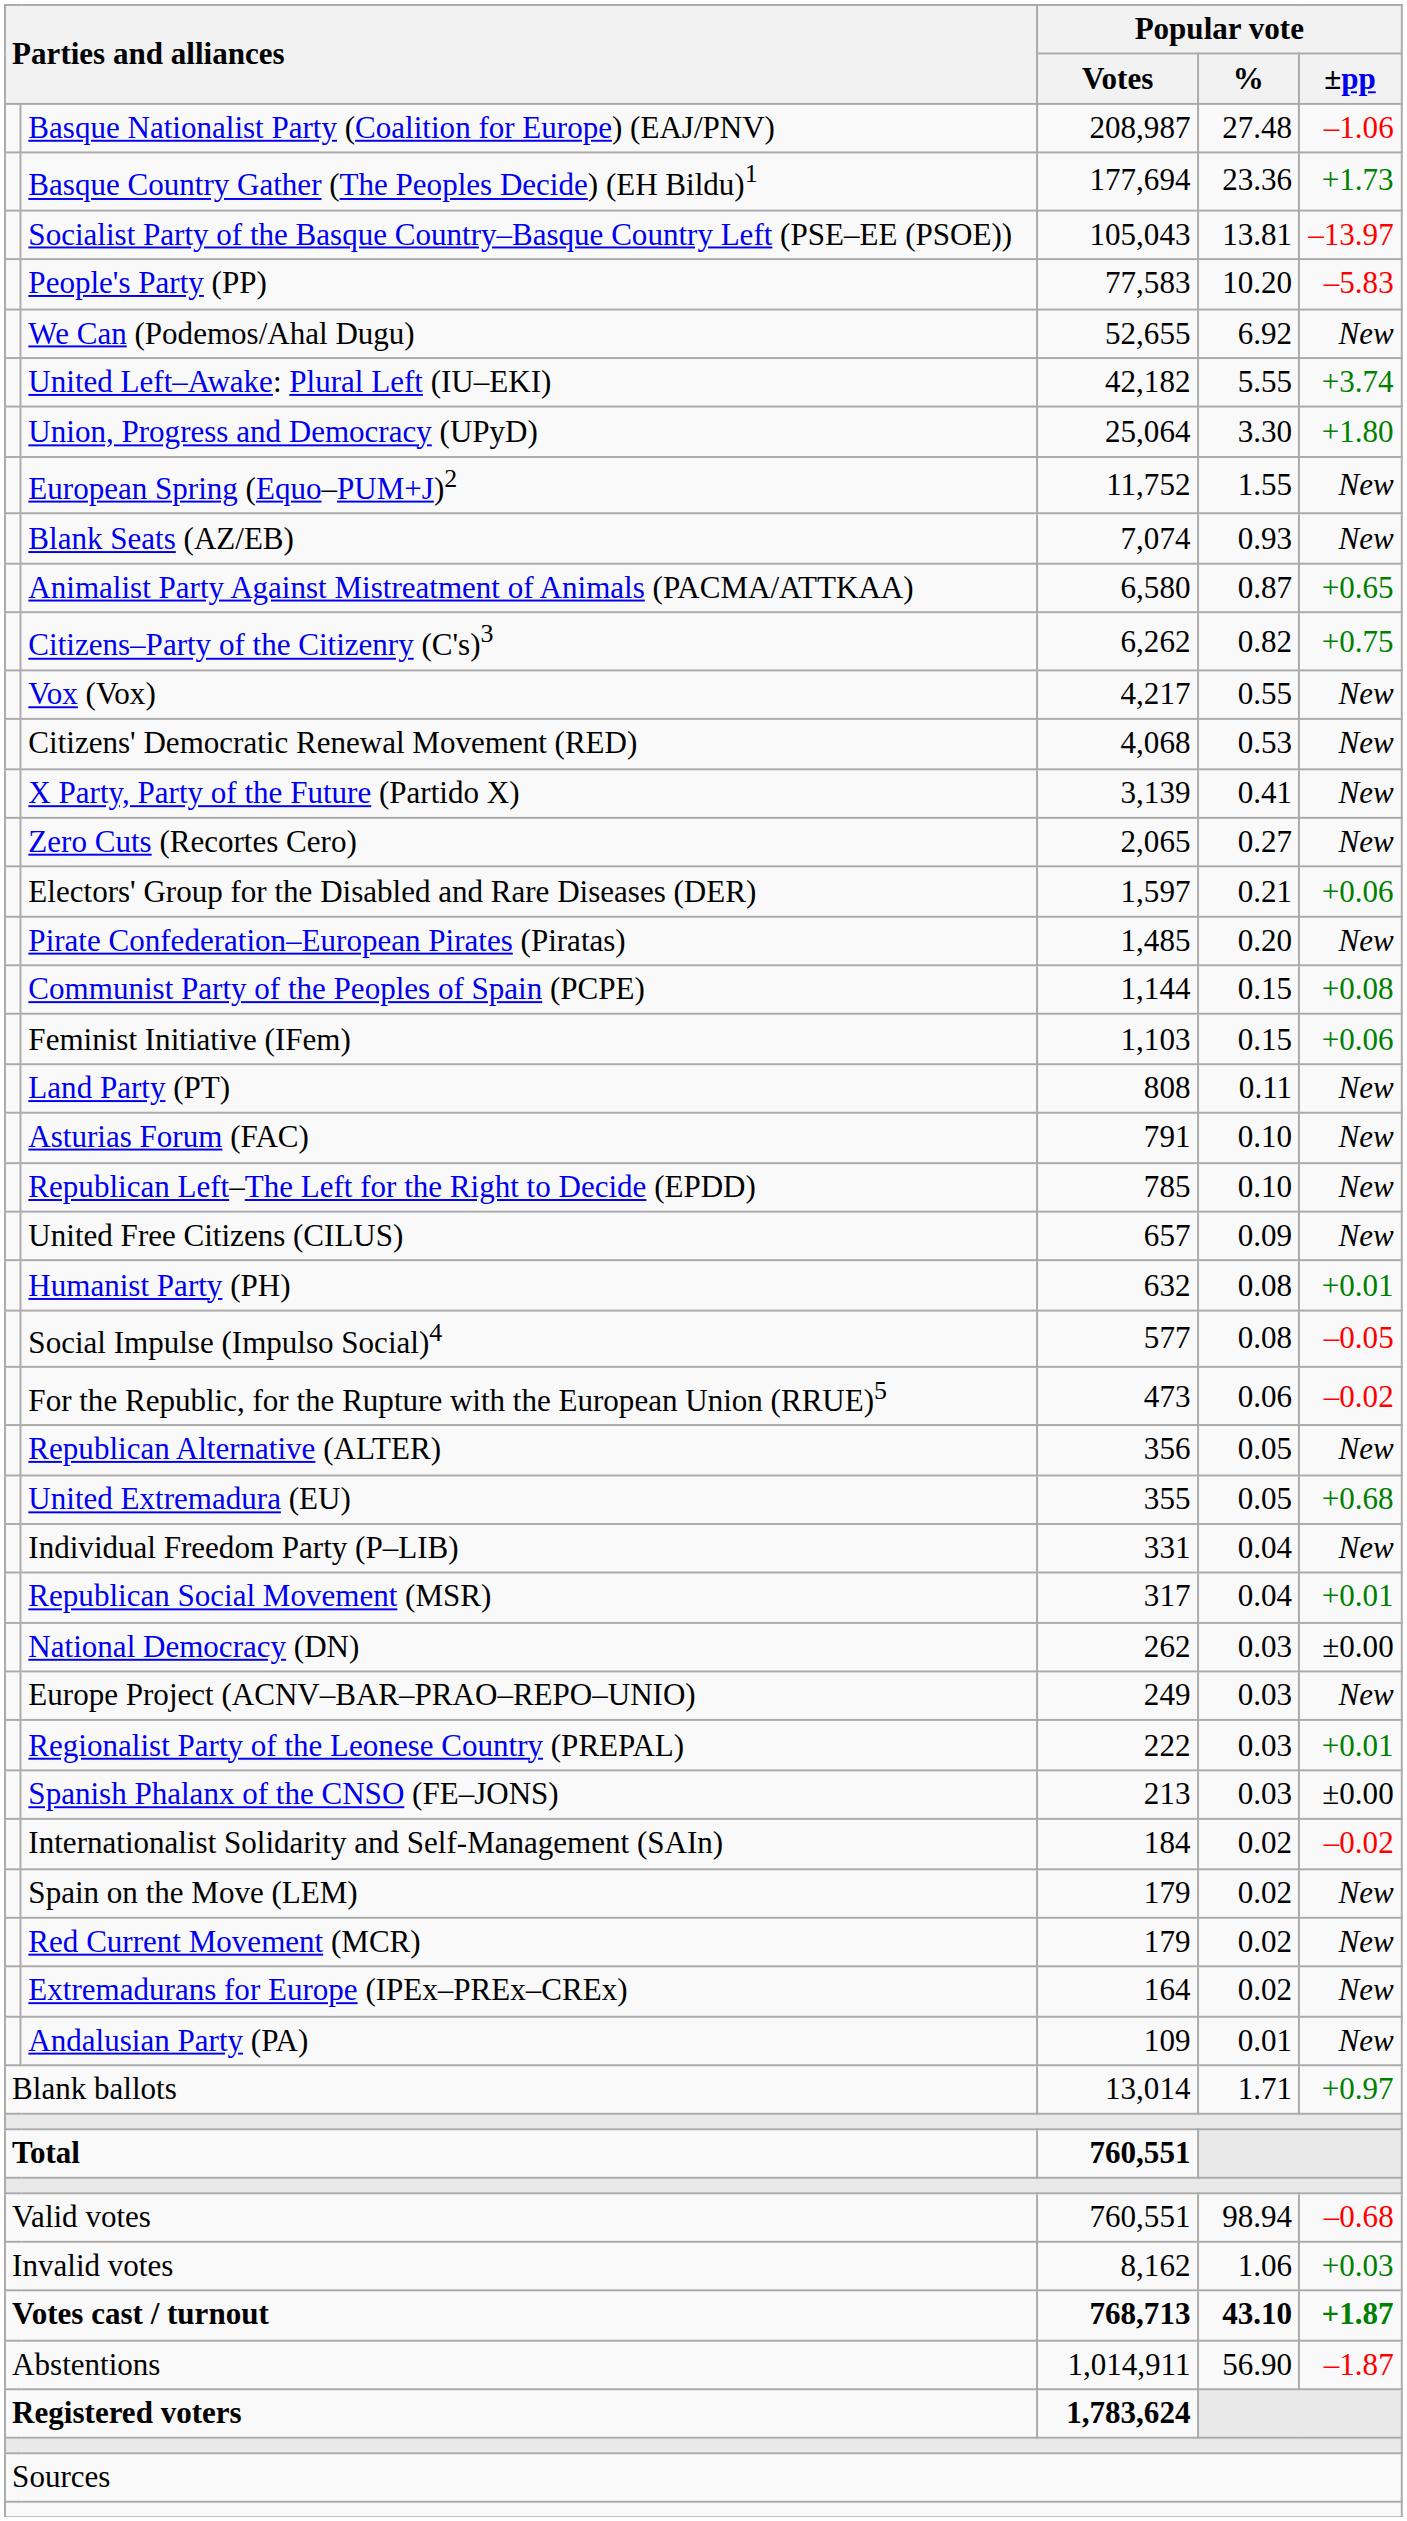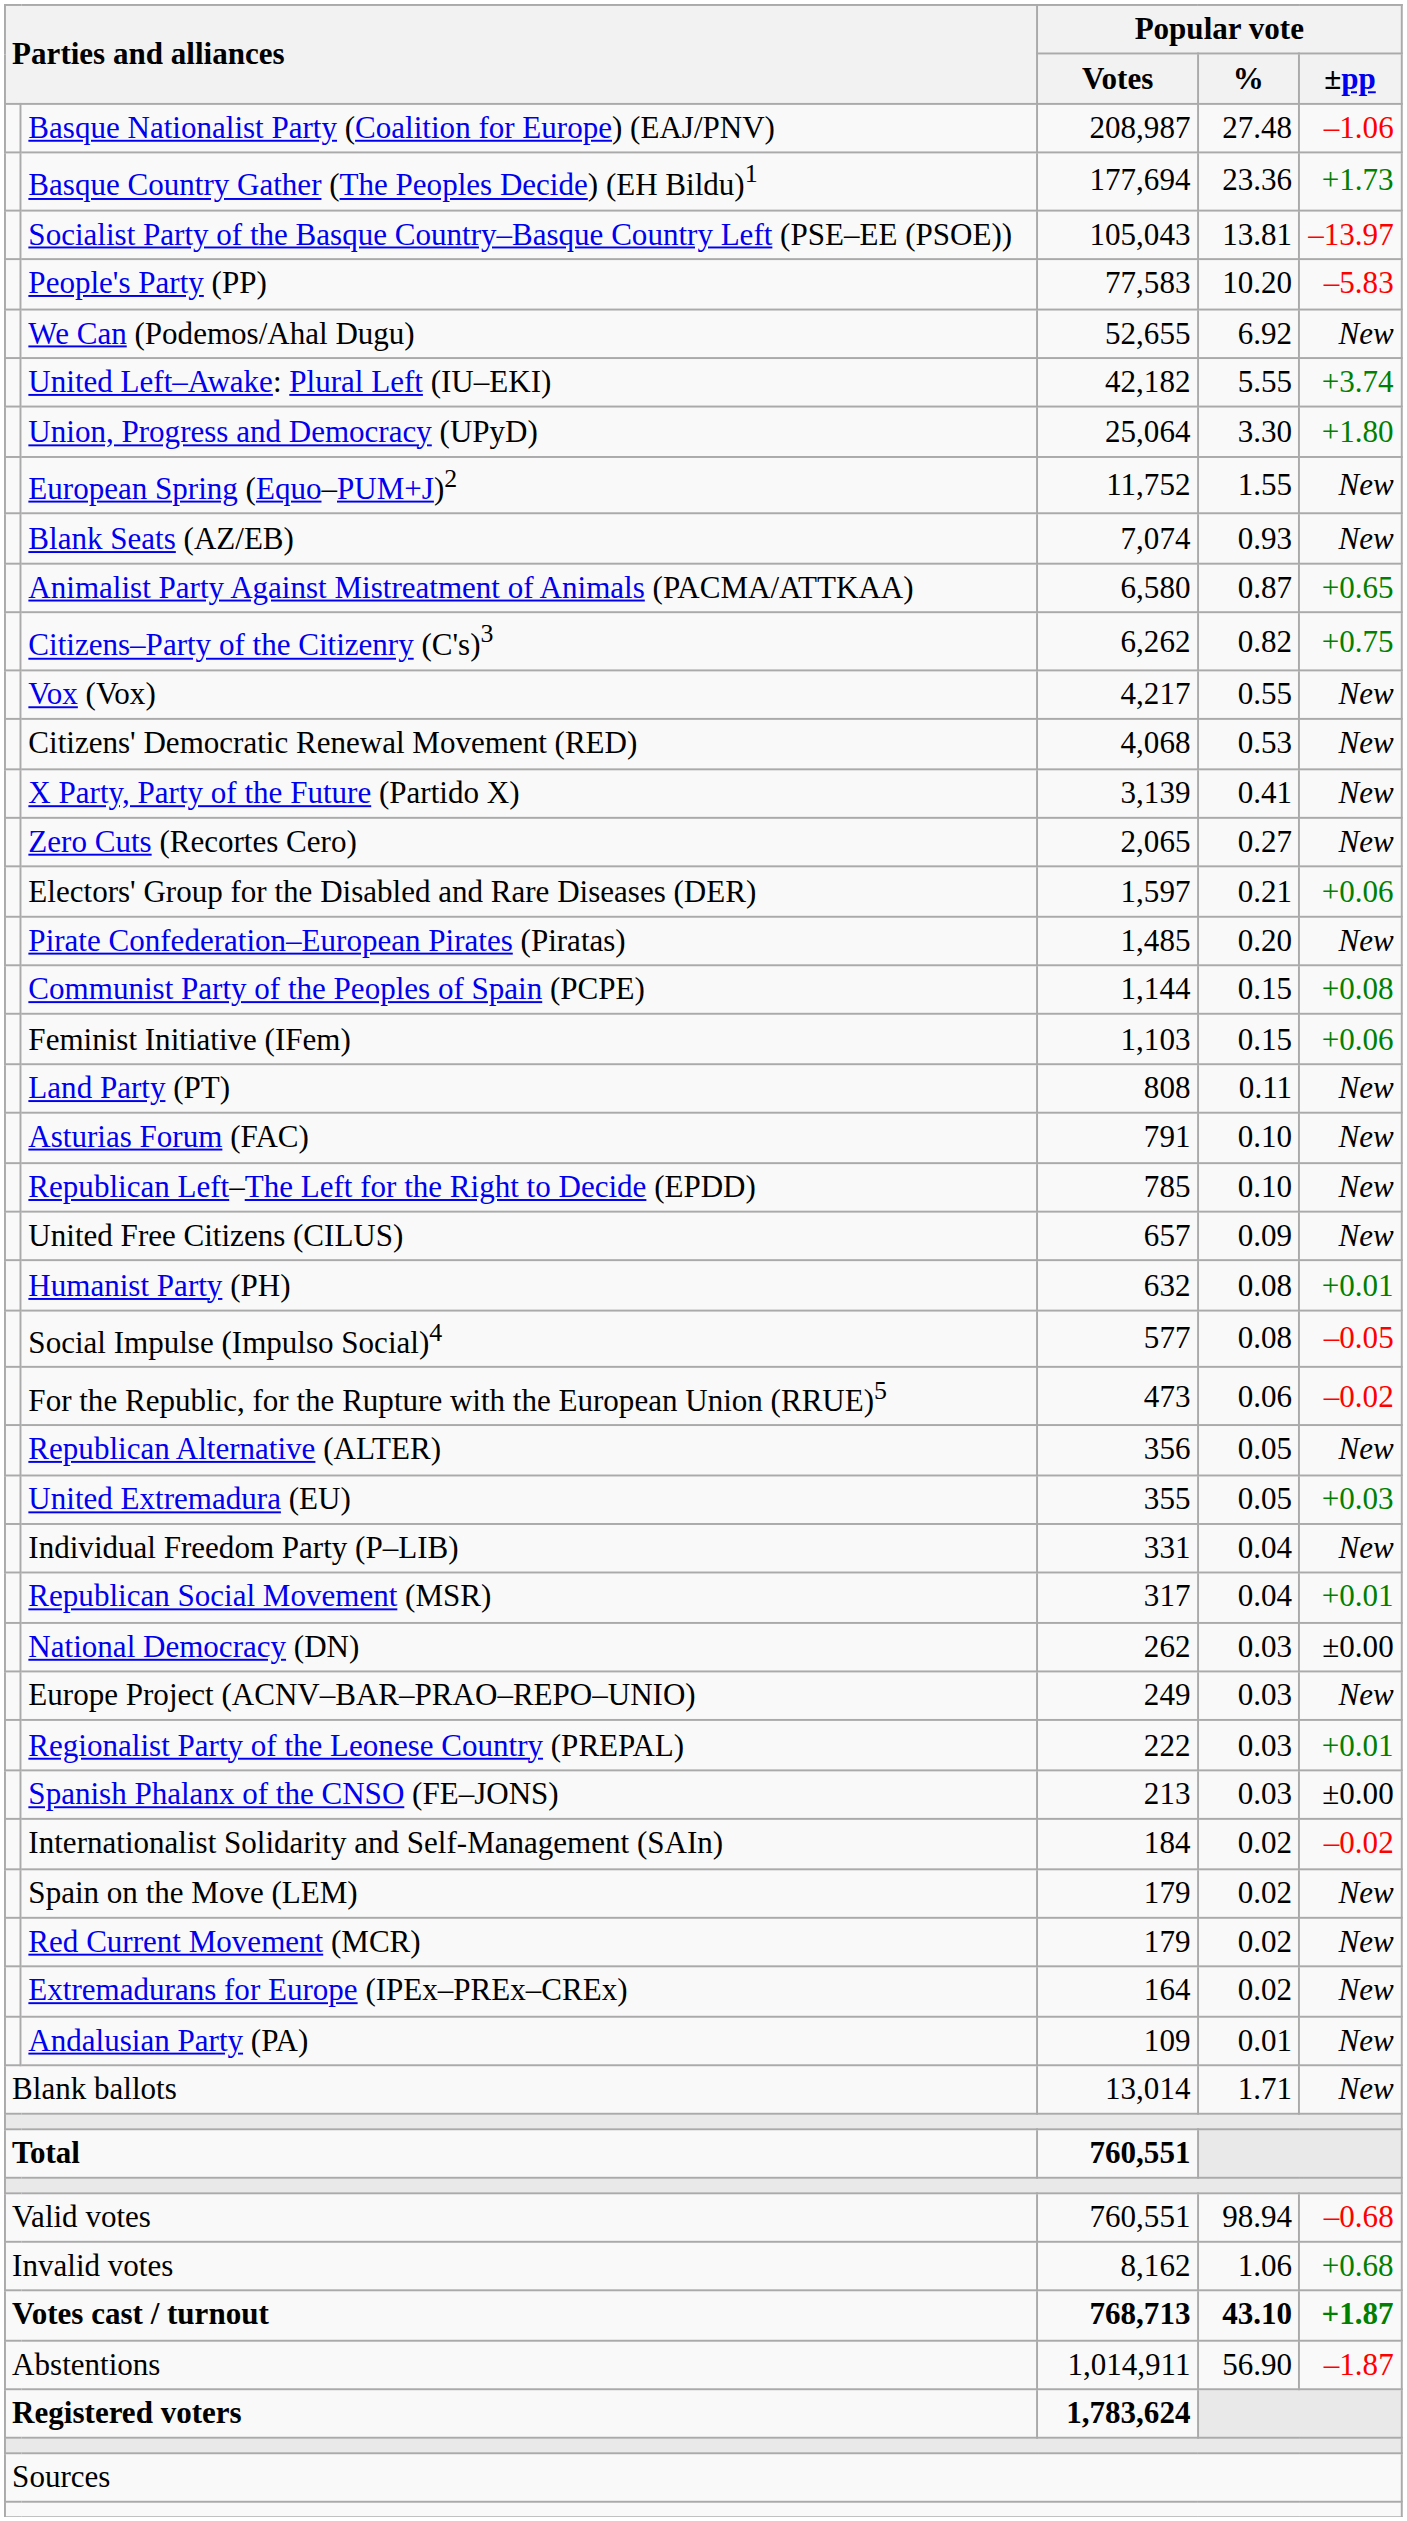United Extremadura (EU) | Popular vote / ±pp: +0.68 -> +0.03
Blank ballots | Popular vote / ±pp: +0.97 -> New
Invalid votes | Popular vote / ±pp: +0.03 -> +0.68
